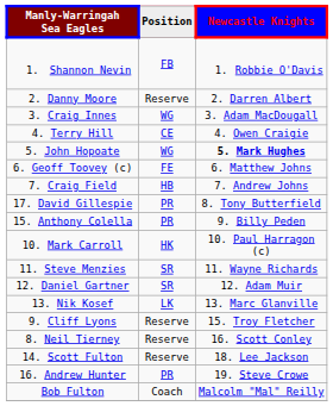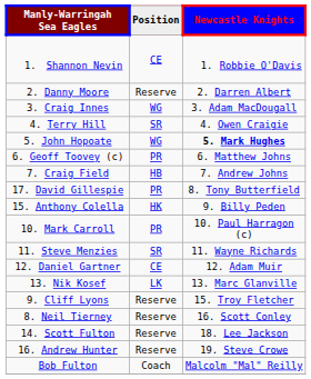Shannon Nevin | Position: FB -> CE
4. Terry Hill | Position: CE -> SR
6. Geoff Toovey (c) | Position: FE -> PR
15. Anthony Colella | Position: PR -> HK
10. Mark Carroll | Position: HK -> PR
12. Daniel Gartner | Position: SR -> CE
16. Andrew Hunter | Position: PR -> Reserve
